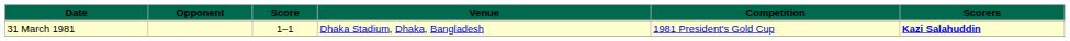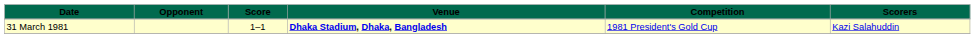31 March 1981 | Venue: normal -> bold
31 March 1981 | Scorers: bold -> normal
